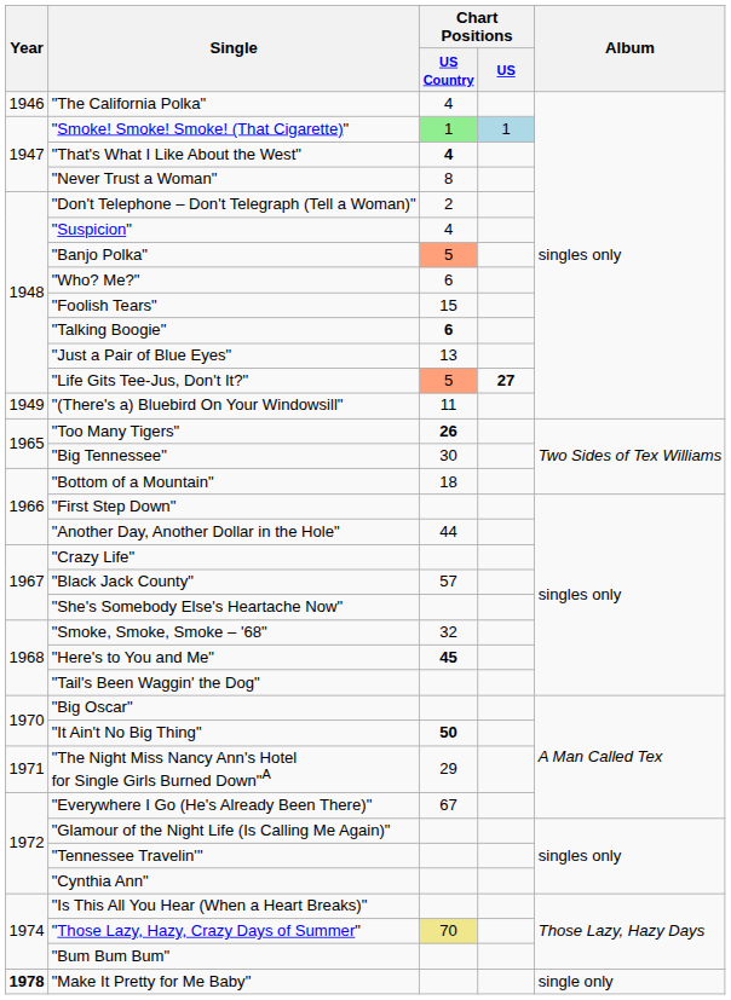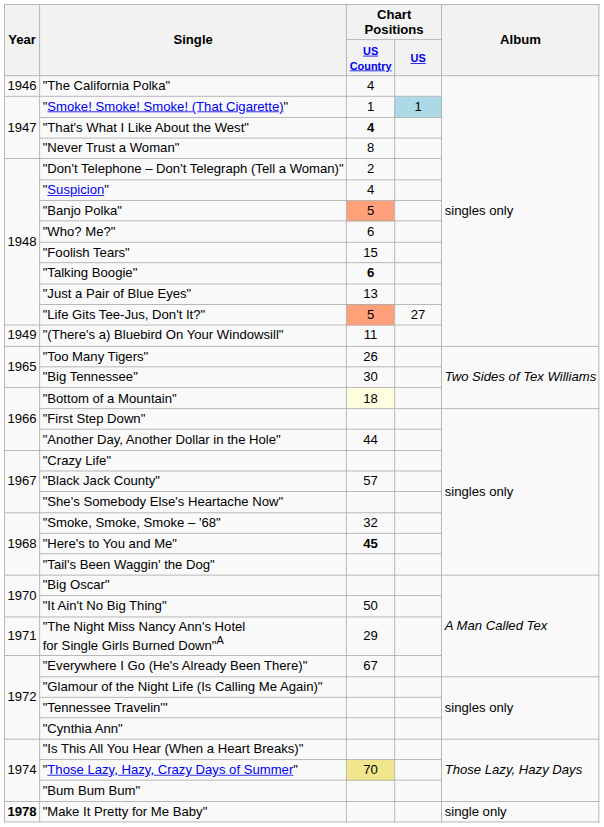"Smoke! Smoke! Smoke! (That Cigarette)" | Chart Positions / US Country: lightgreen background -> no background
"Life Gits Tee-Jus, Don't It?" | Chart Positions / US: bold -> normal
"Too Many Tigers" | Chart Positions / US Country: bold -> normal
"Bottom of a Mountain" | Chart Positions / US Country: no background -> lightyellow background
"It Ain't No Big Thing" | Chart Positions / US Country: bold -> normal
